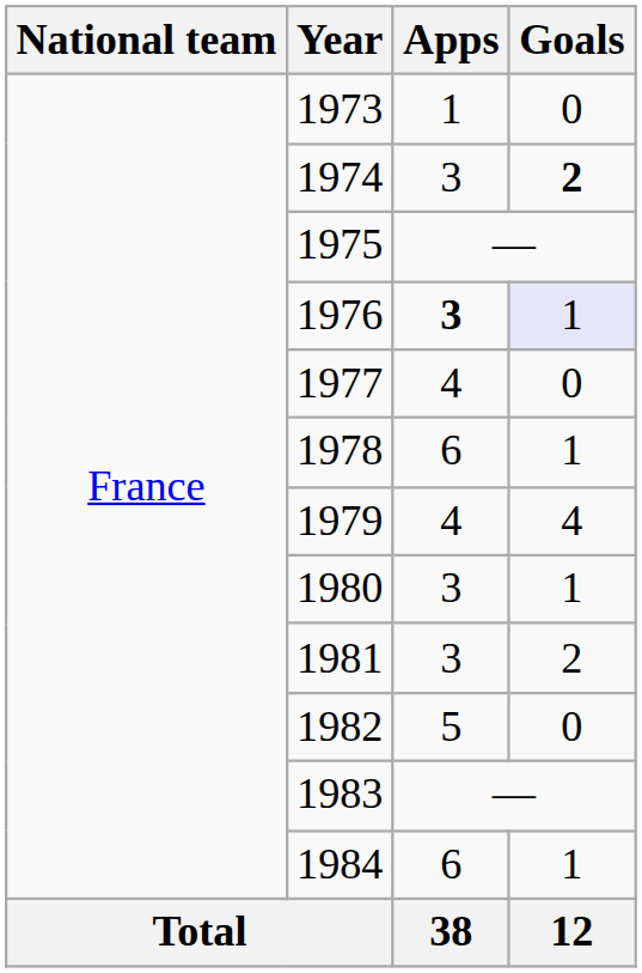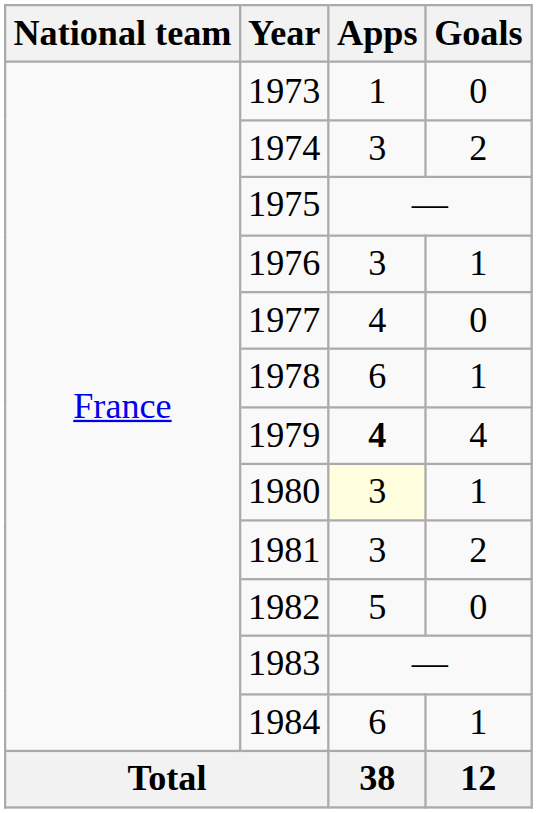1974 | Goals: bold -> normal
1976 | Apps: bold -> normal
1976 | Goals: lavender background -> no background
1979 | Apps: normal -> bold
1980 | Apps: no background -> lightyellow background
